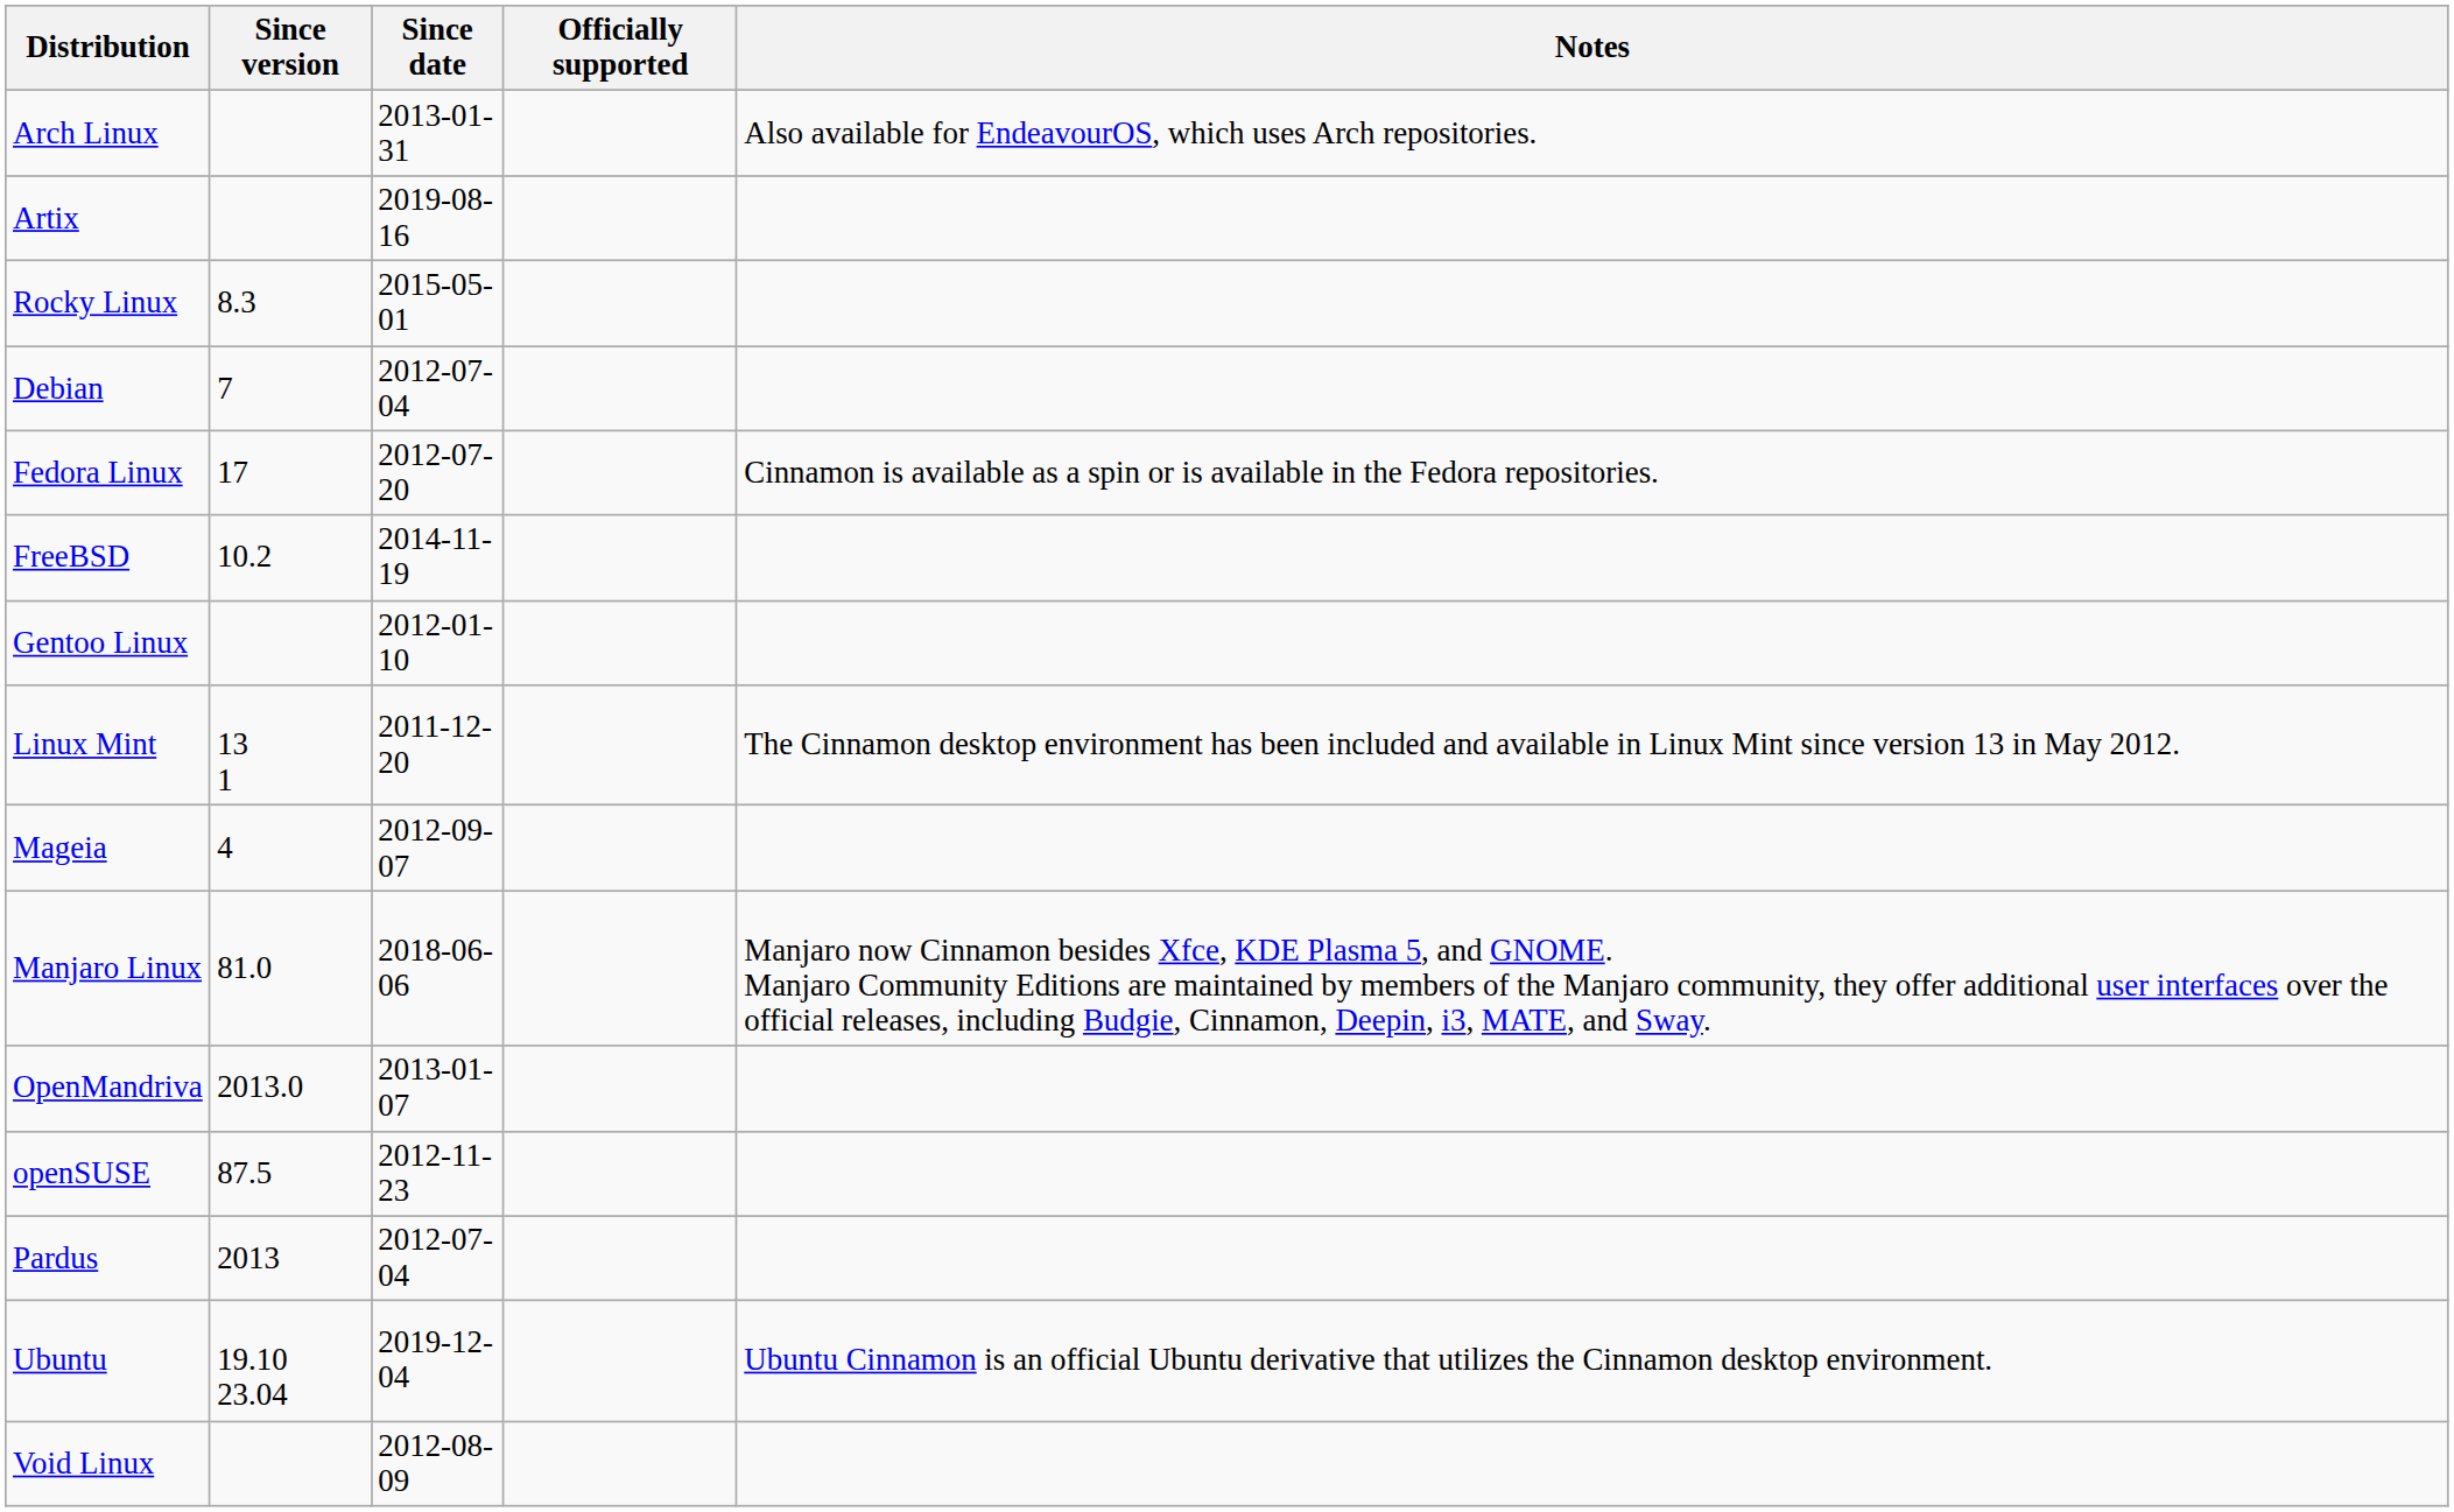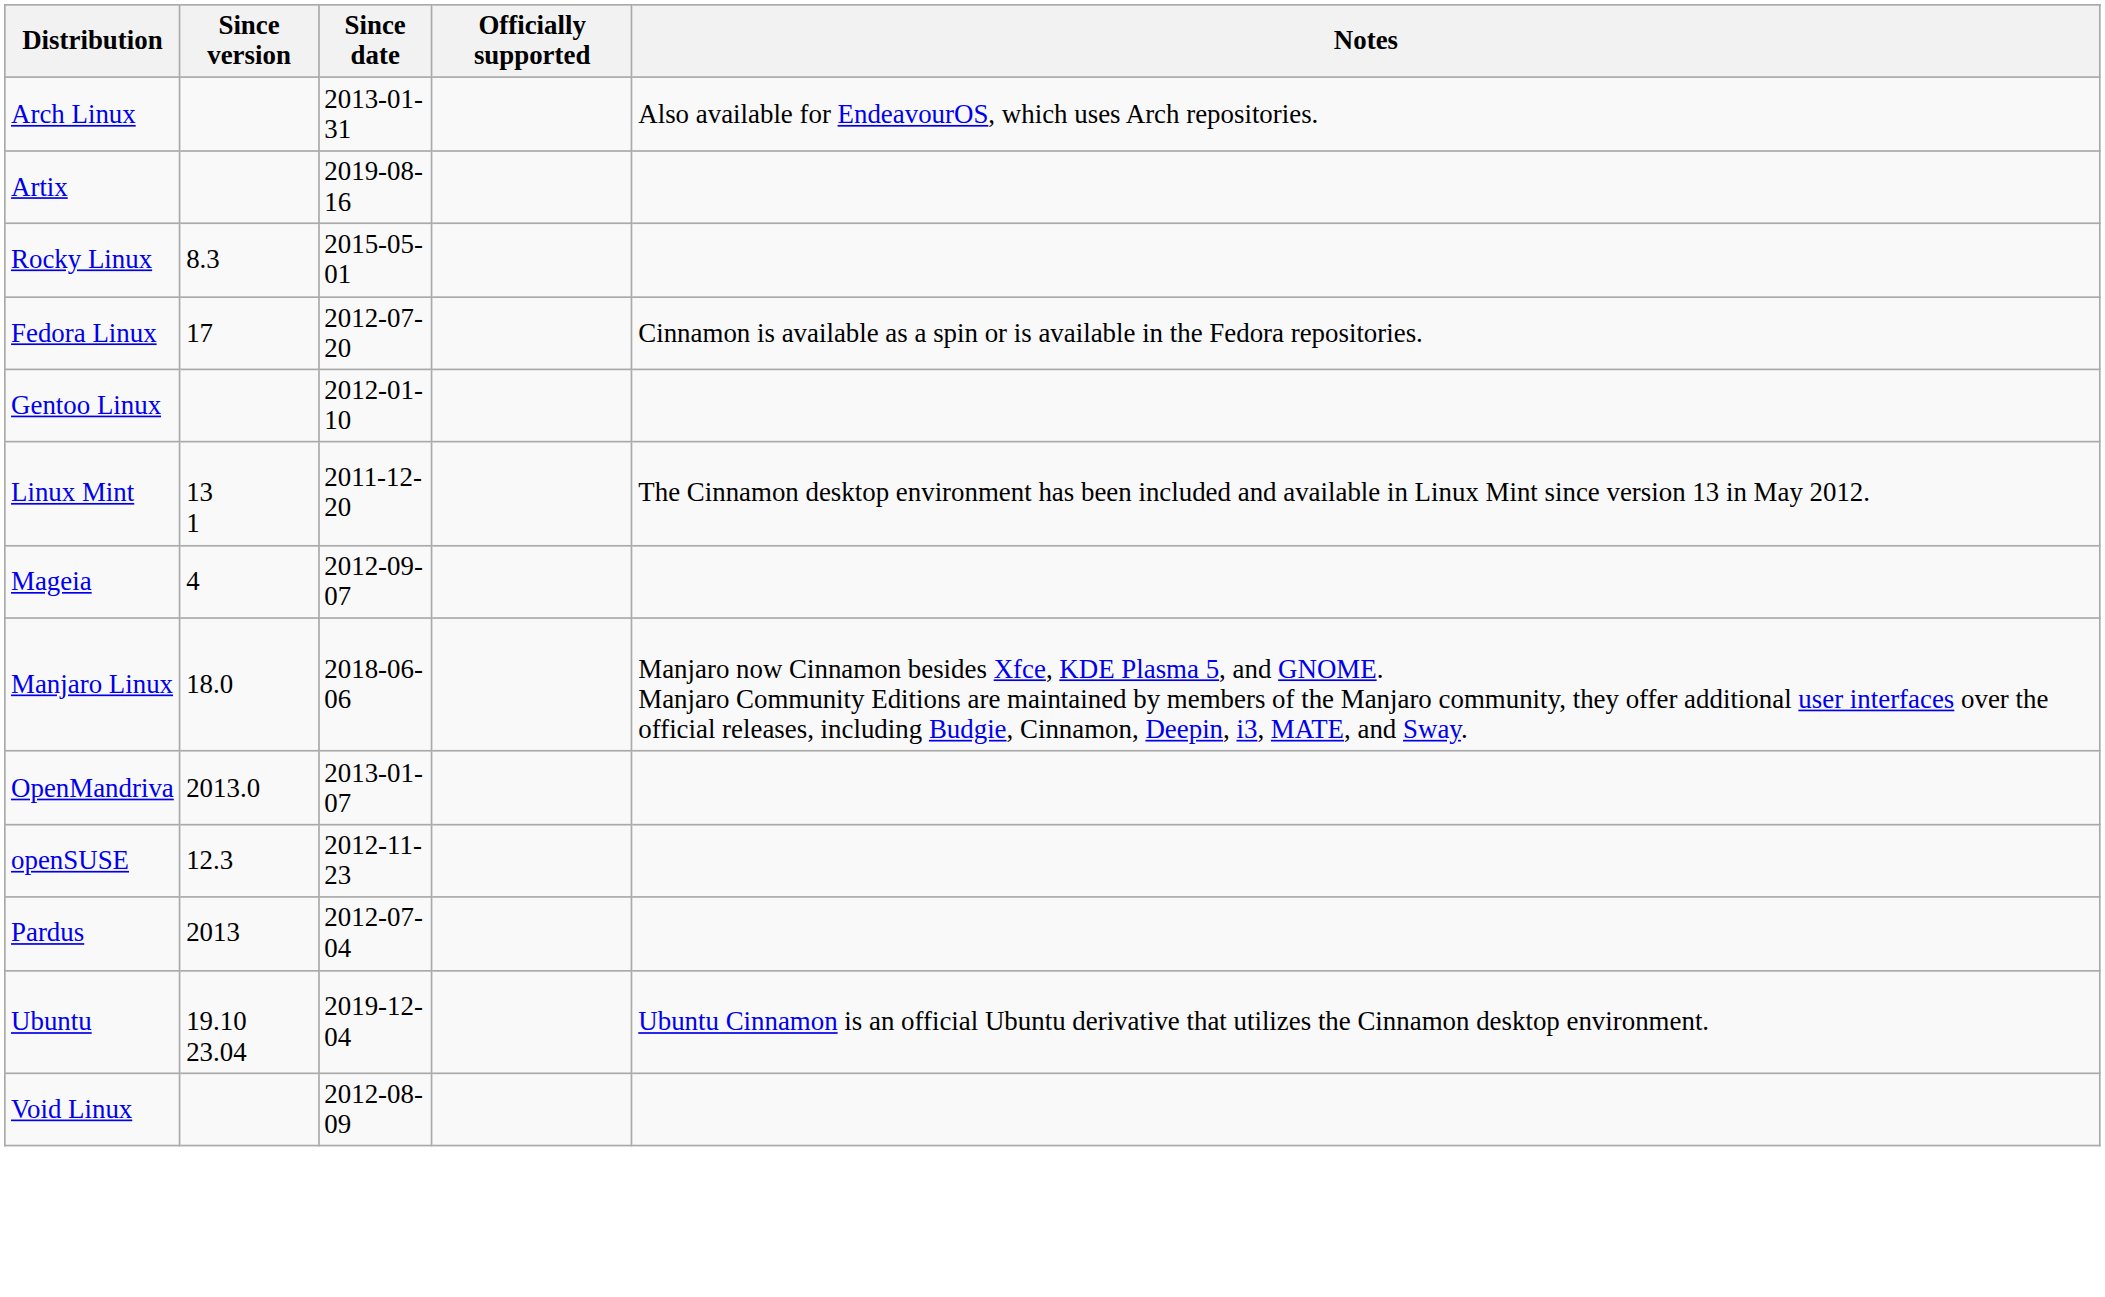- row: Debian | 7 | 2012-07-04
- row: FreeBSD | 10.2 | 2014-11-19
Manjaro Linux | Since version: 81.0 -> 18.0
openSUSE | Since version: 87.5 -> 12.3
